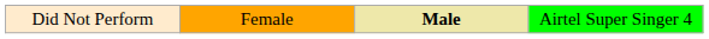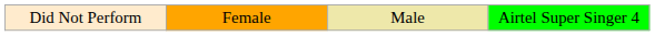Did Not Perform | column 3: bold -> normal
